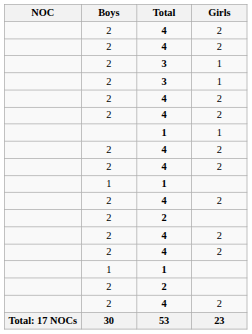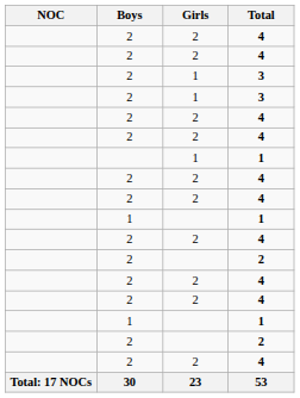columns swapped: Girls <-> Total
